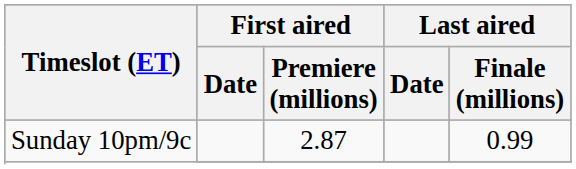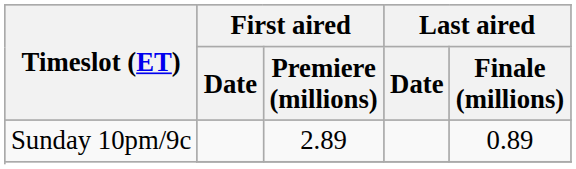row 3 | First aired / Premiere (millions): 2.87 -> 2.89
row 3 | Last aired / Finale (millions): 0.99 -> 0.89
